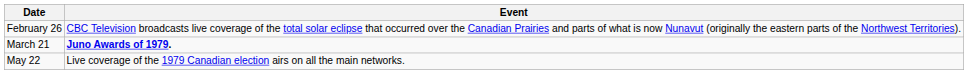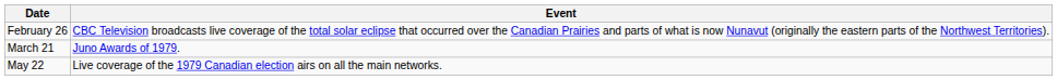March 21 | Event: bold -> normal
